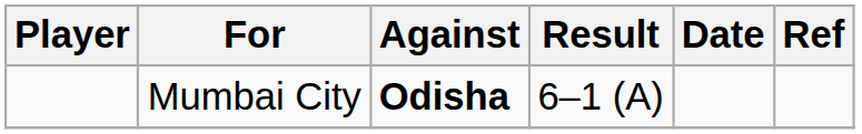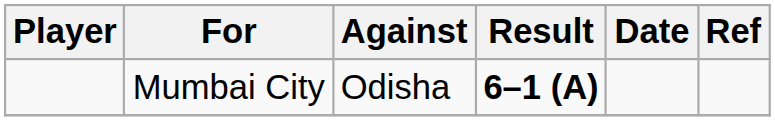Mumbai City | Against: bold -> normal
Mumbai City | Result: normal -> bold
